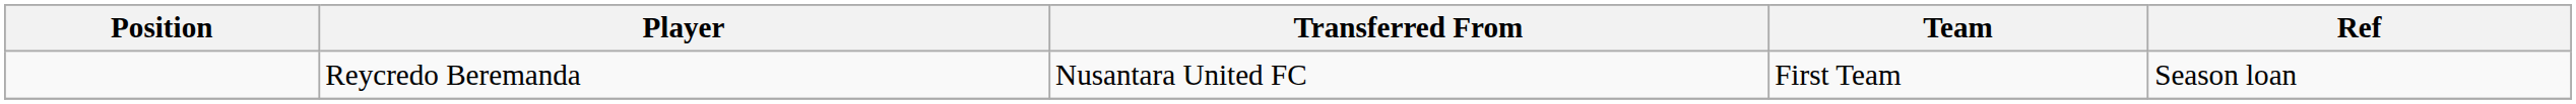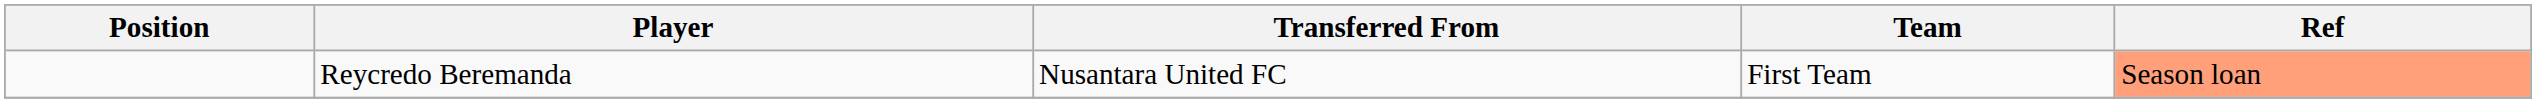Reycredo Beremanda | Ref: no background -> lightsalmon background
